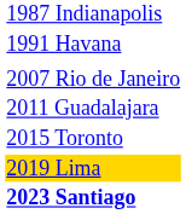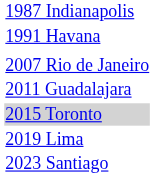2015 Toronto | column 1: no background -> lightgrey background
2019 Lima | column 1: gold background -> no background
2023 Santiago | column 1: bold -> normal
